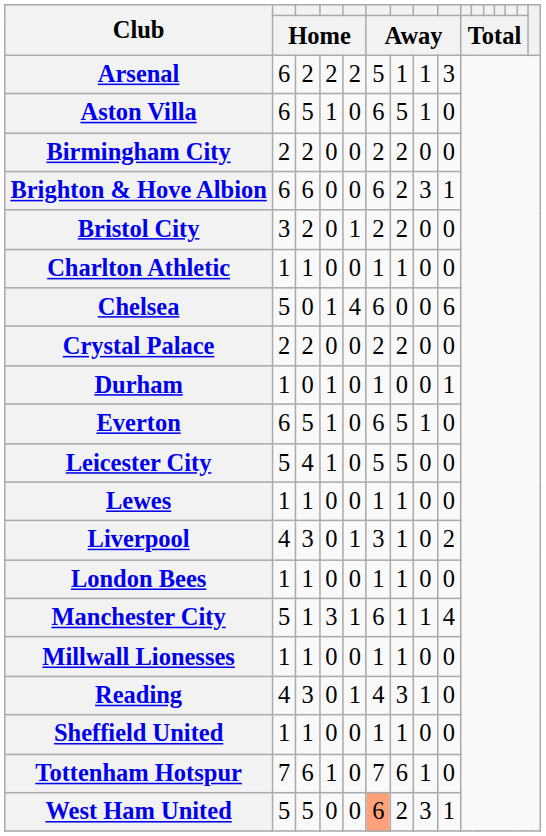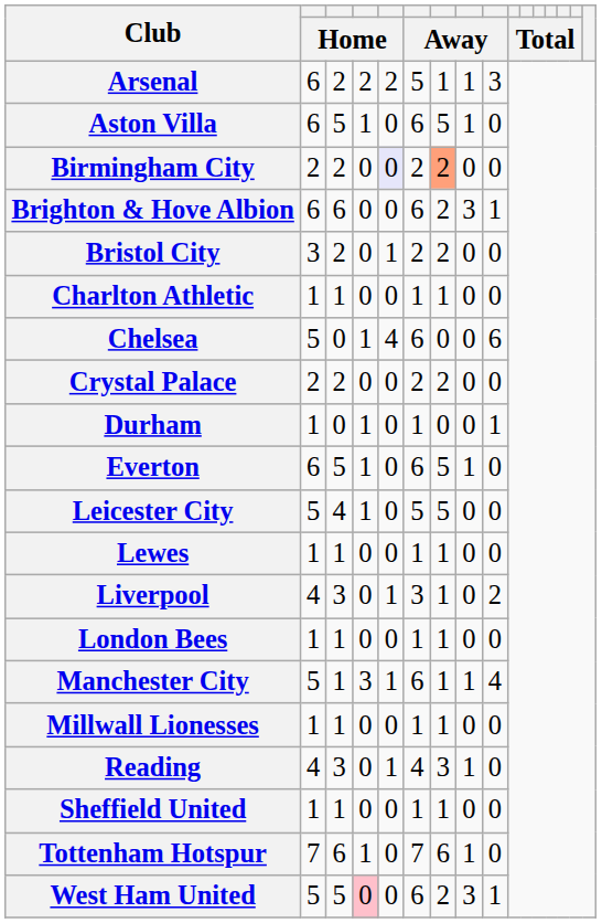Birmingham City | column 5: no background -> lavender background
Birmingham City | column 7: no background -> lightsalmon background
West Ham United | column 4: no background -> pink background
West Ham United | column 6: lightsalmon background -> no background
